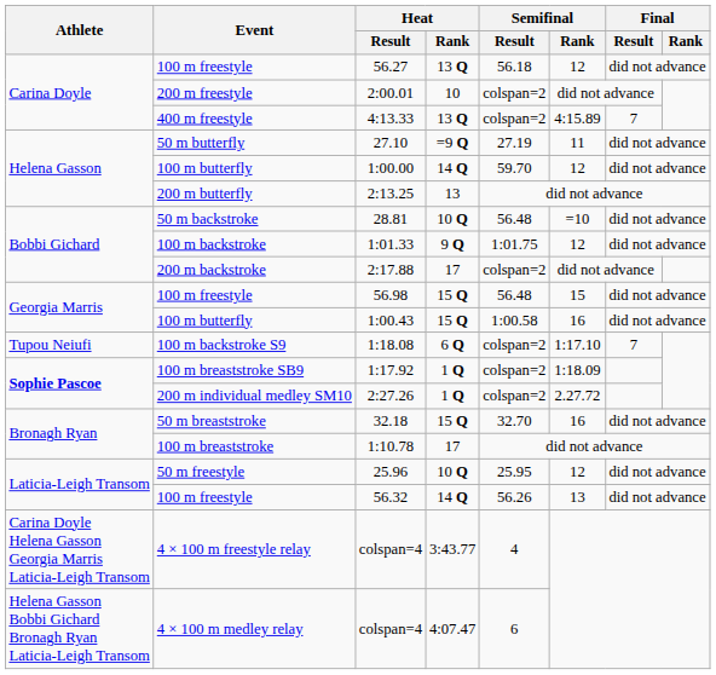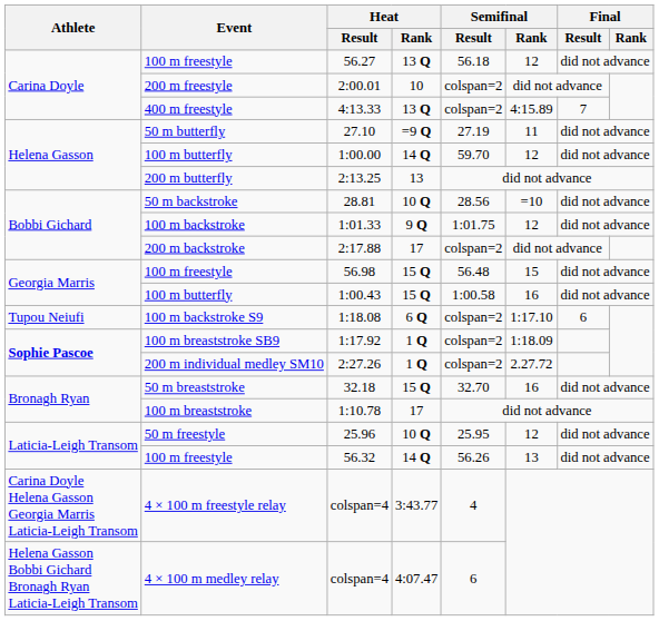28.81 | Semifinal / Result: 56.48 -> 28.56
1:18.08 | Final / Result: 7 -> 6
